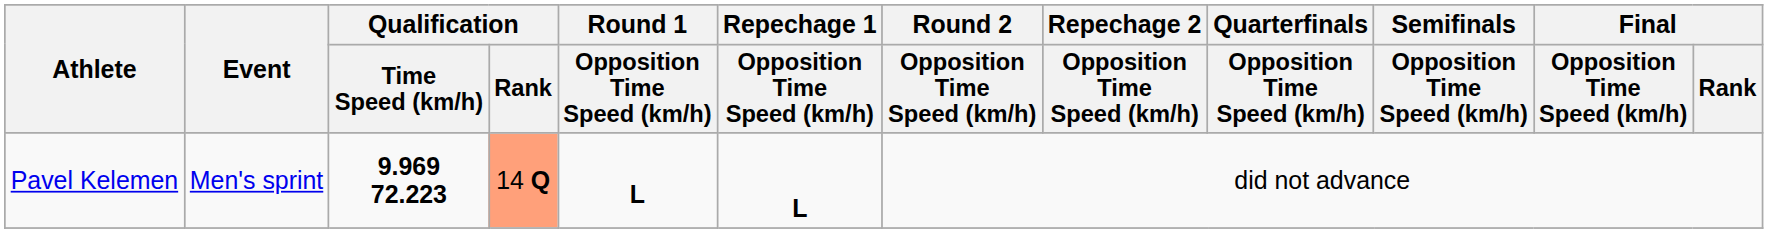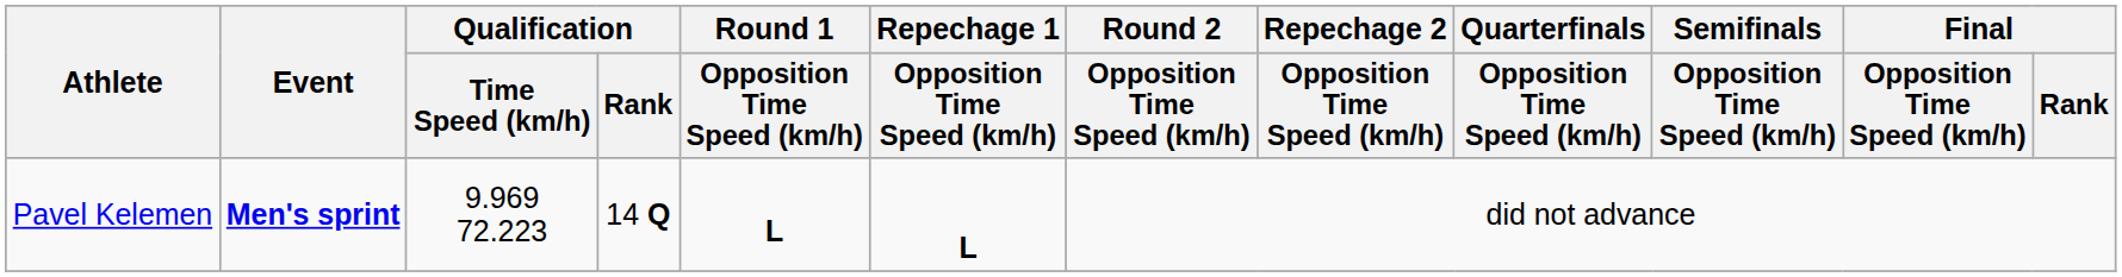Pavel Kelemen | Event: normal -> bold
Pavel Kelemen | Qualification / Time Speed (km/h): bold -> normal
Pavel Kelemen | Qualification / Rank: lightsalmon background -> no background
